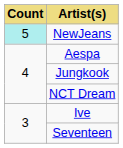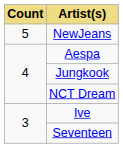NewJeans | Count: paleturquoise background -> no background
